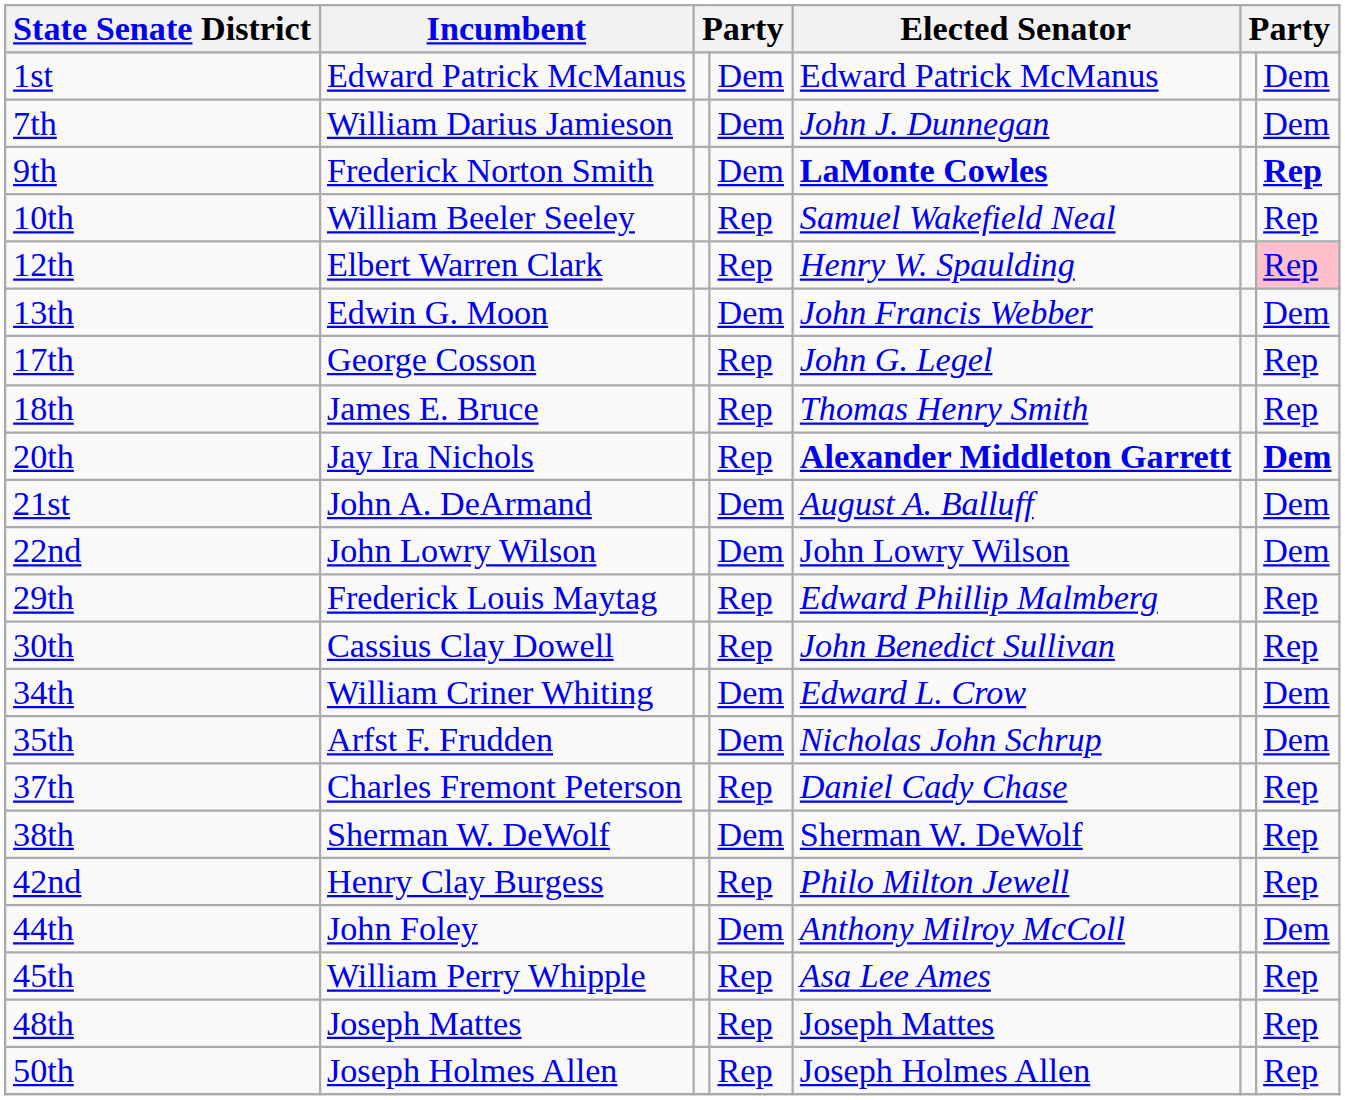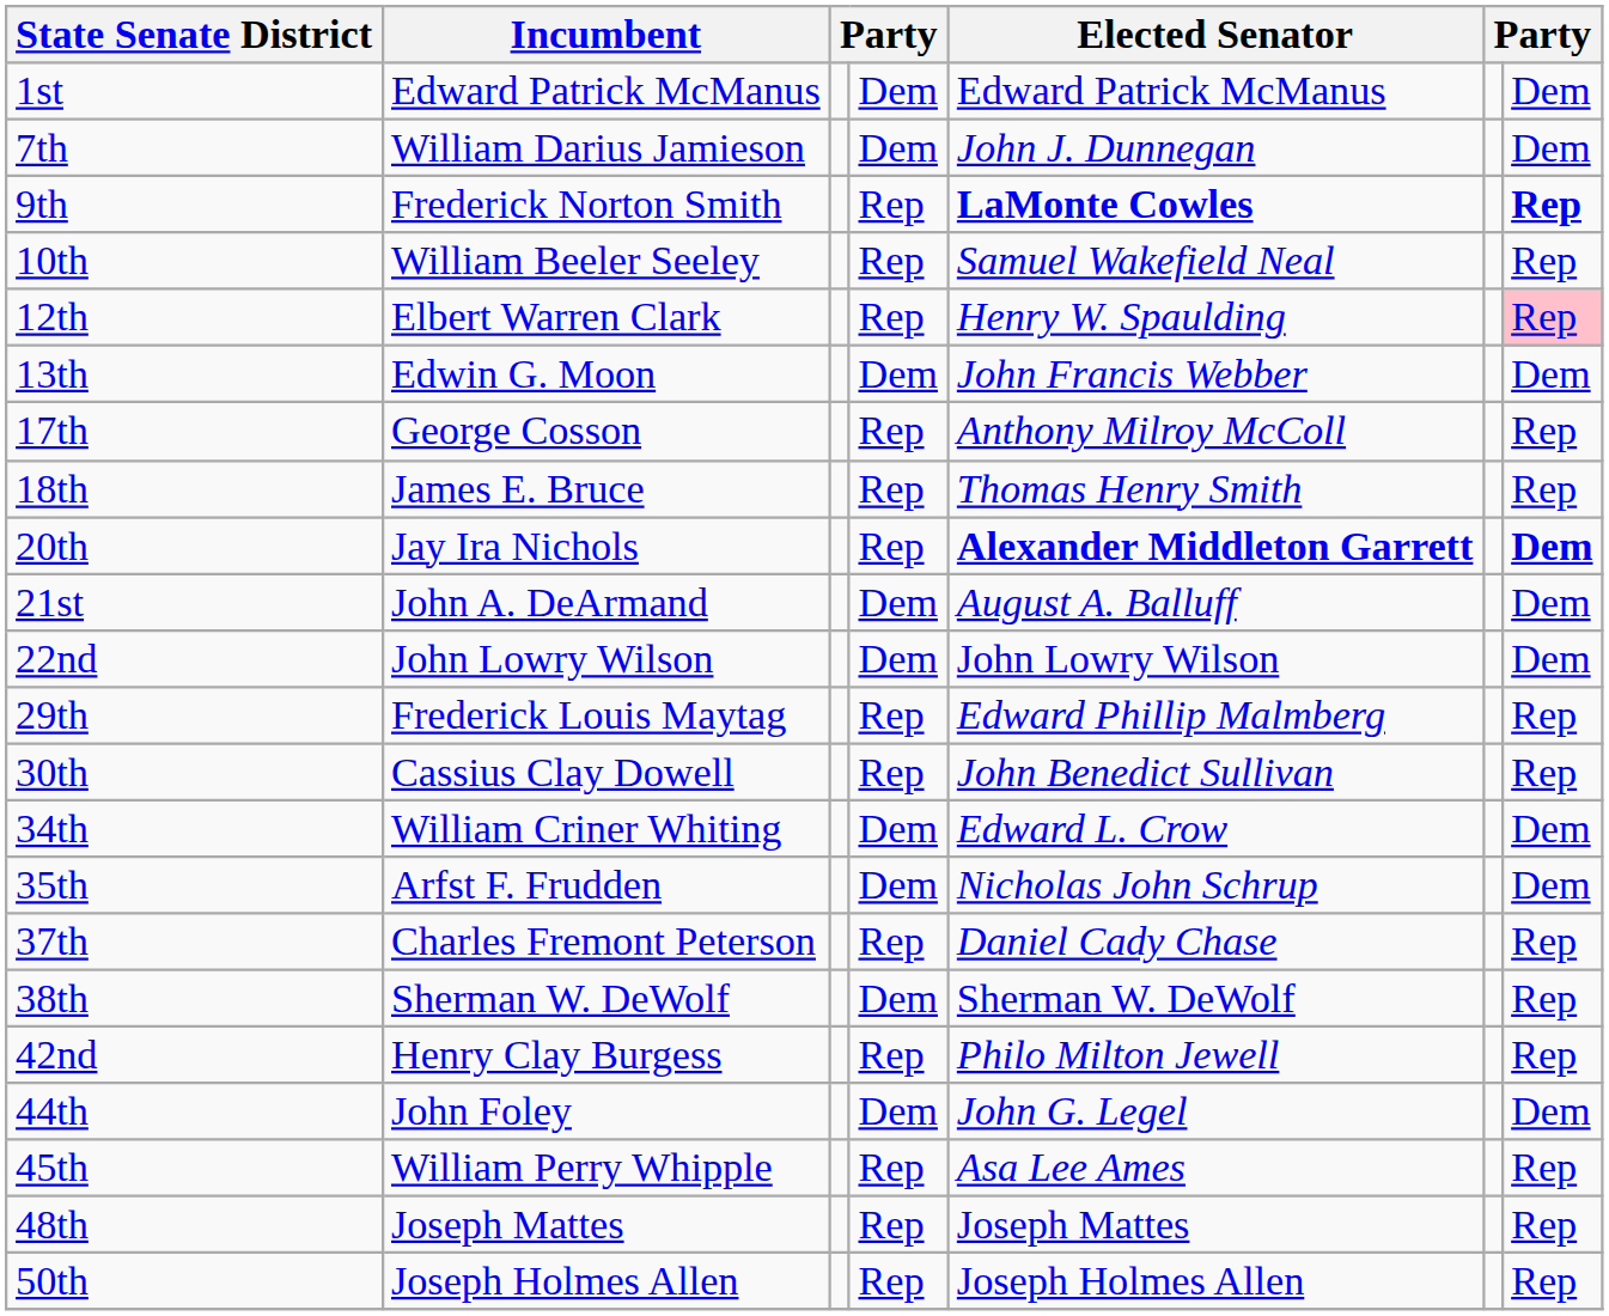9th | column 4: Dem -> Rep
17th | Elected Senator: John G. Legel -> Anthony Milroy McColl
44th | Elected Senator: Anthony Milroy McColl -> John G. Legel
